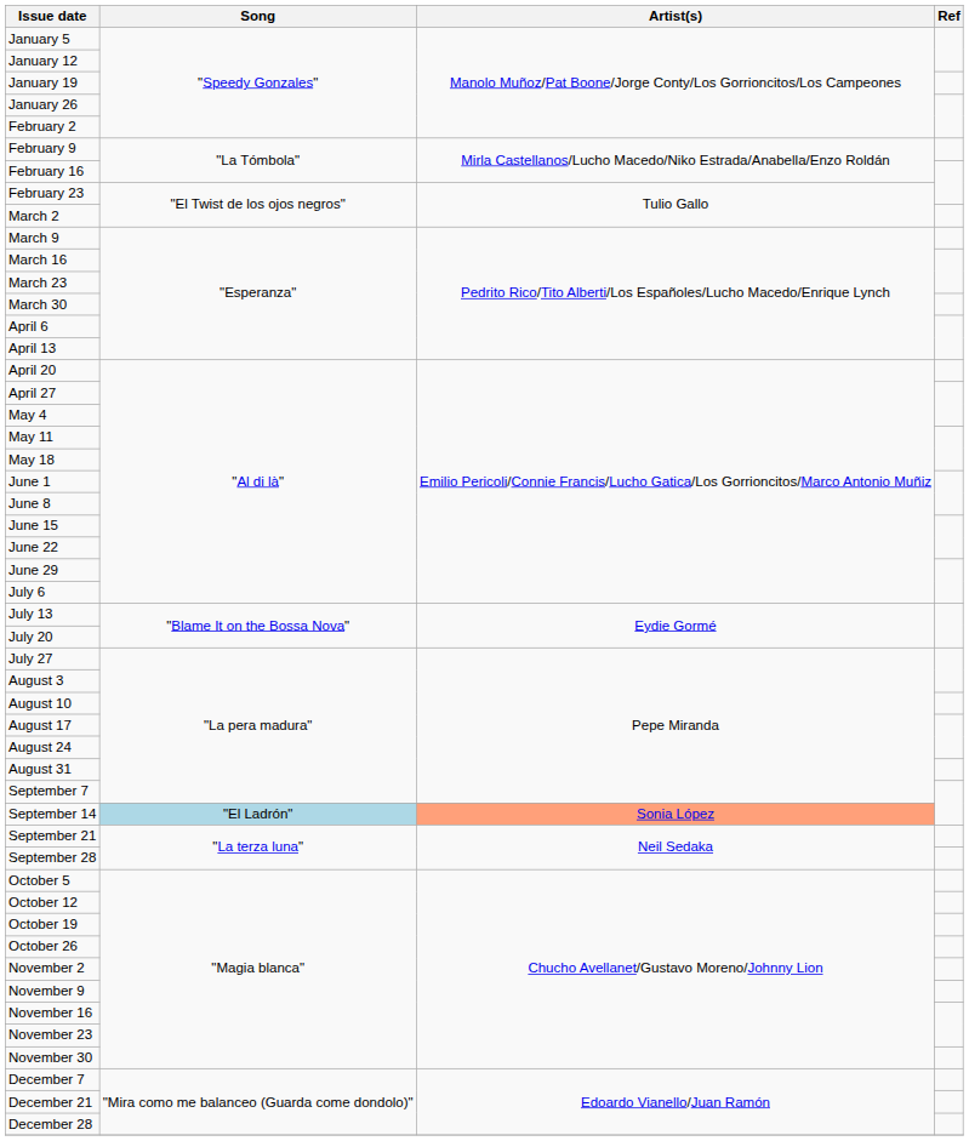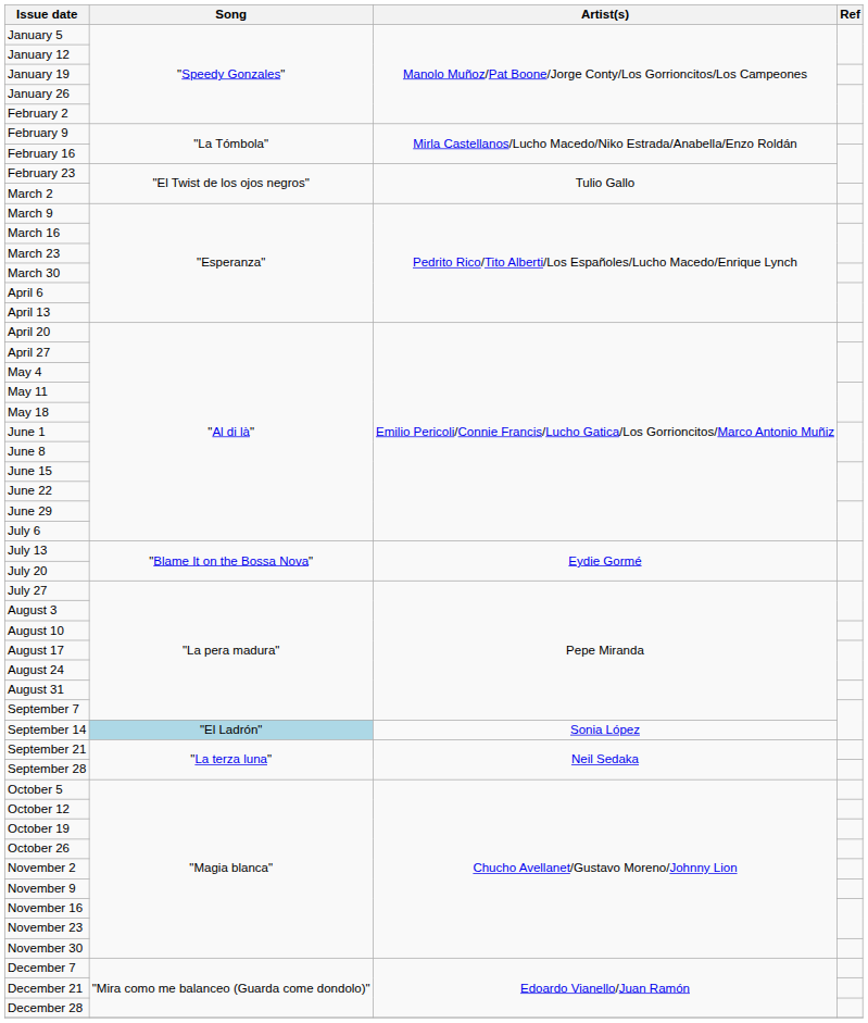September 14 | Artist(s): lightsalmon background -> no background
